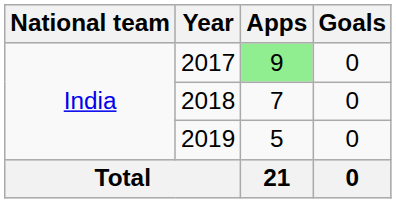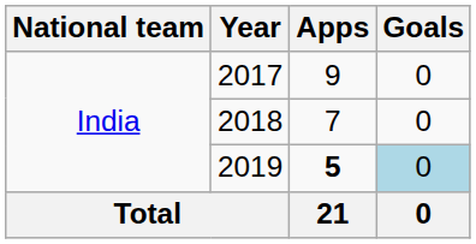2017 | Apps: lightgreen background -> no background
2019 | Apps: normal -> bold
2019 | Goals: no background -> lightblue background
